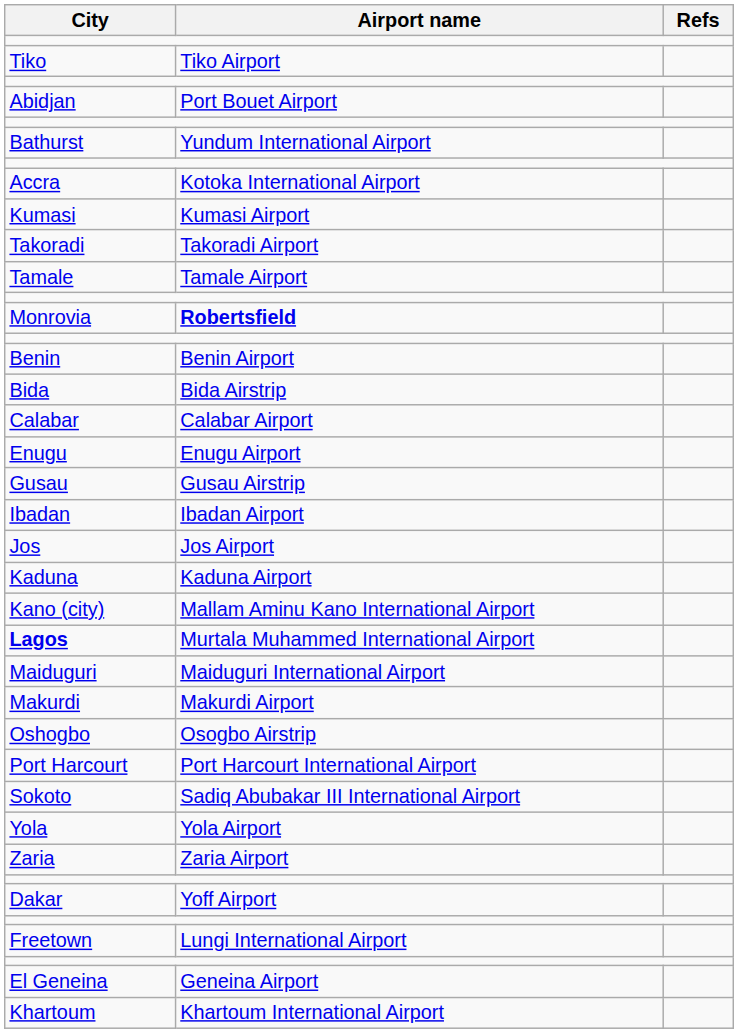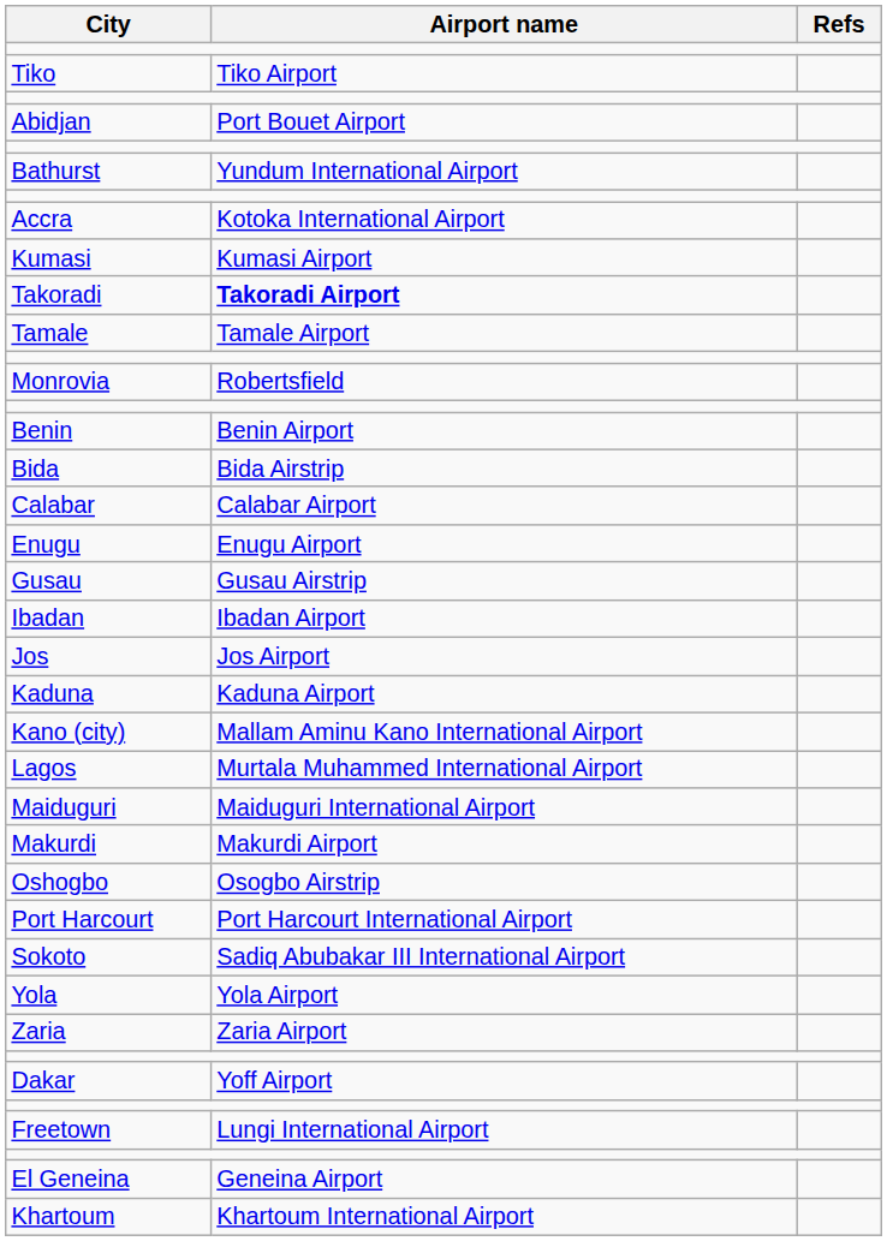Takoradi | Airport name: normal -> bold
Monrovia | Airport name: bold -> normal
Lagos | City: bold -> normal
